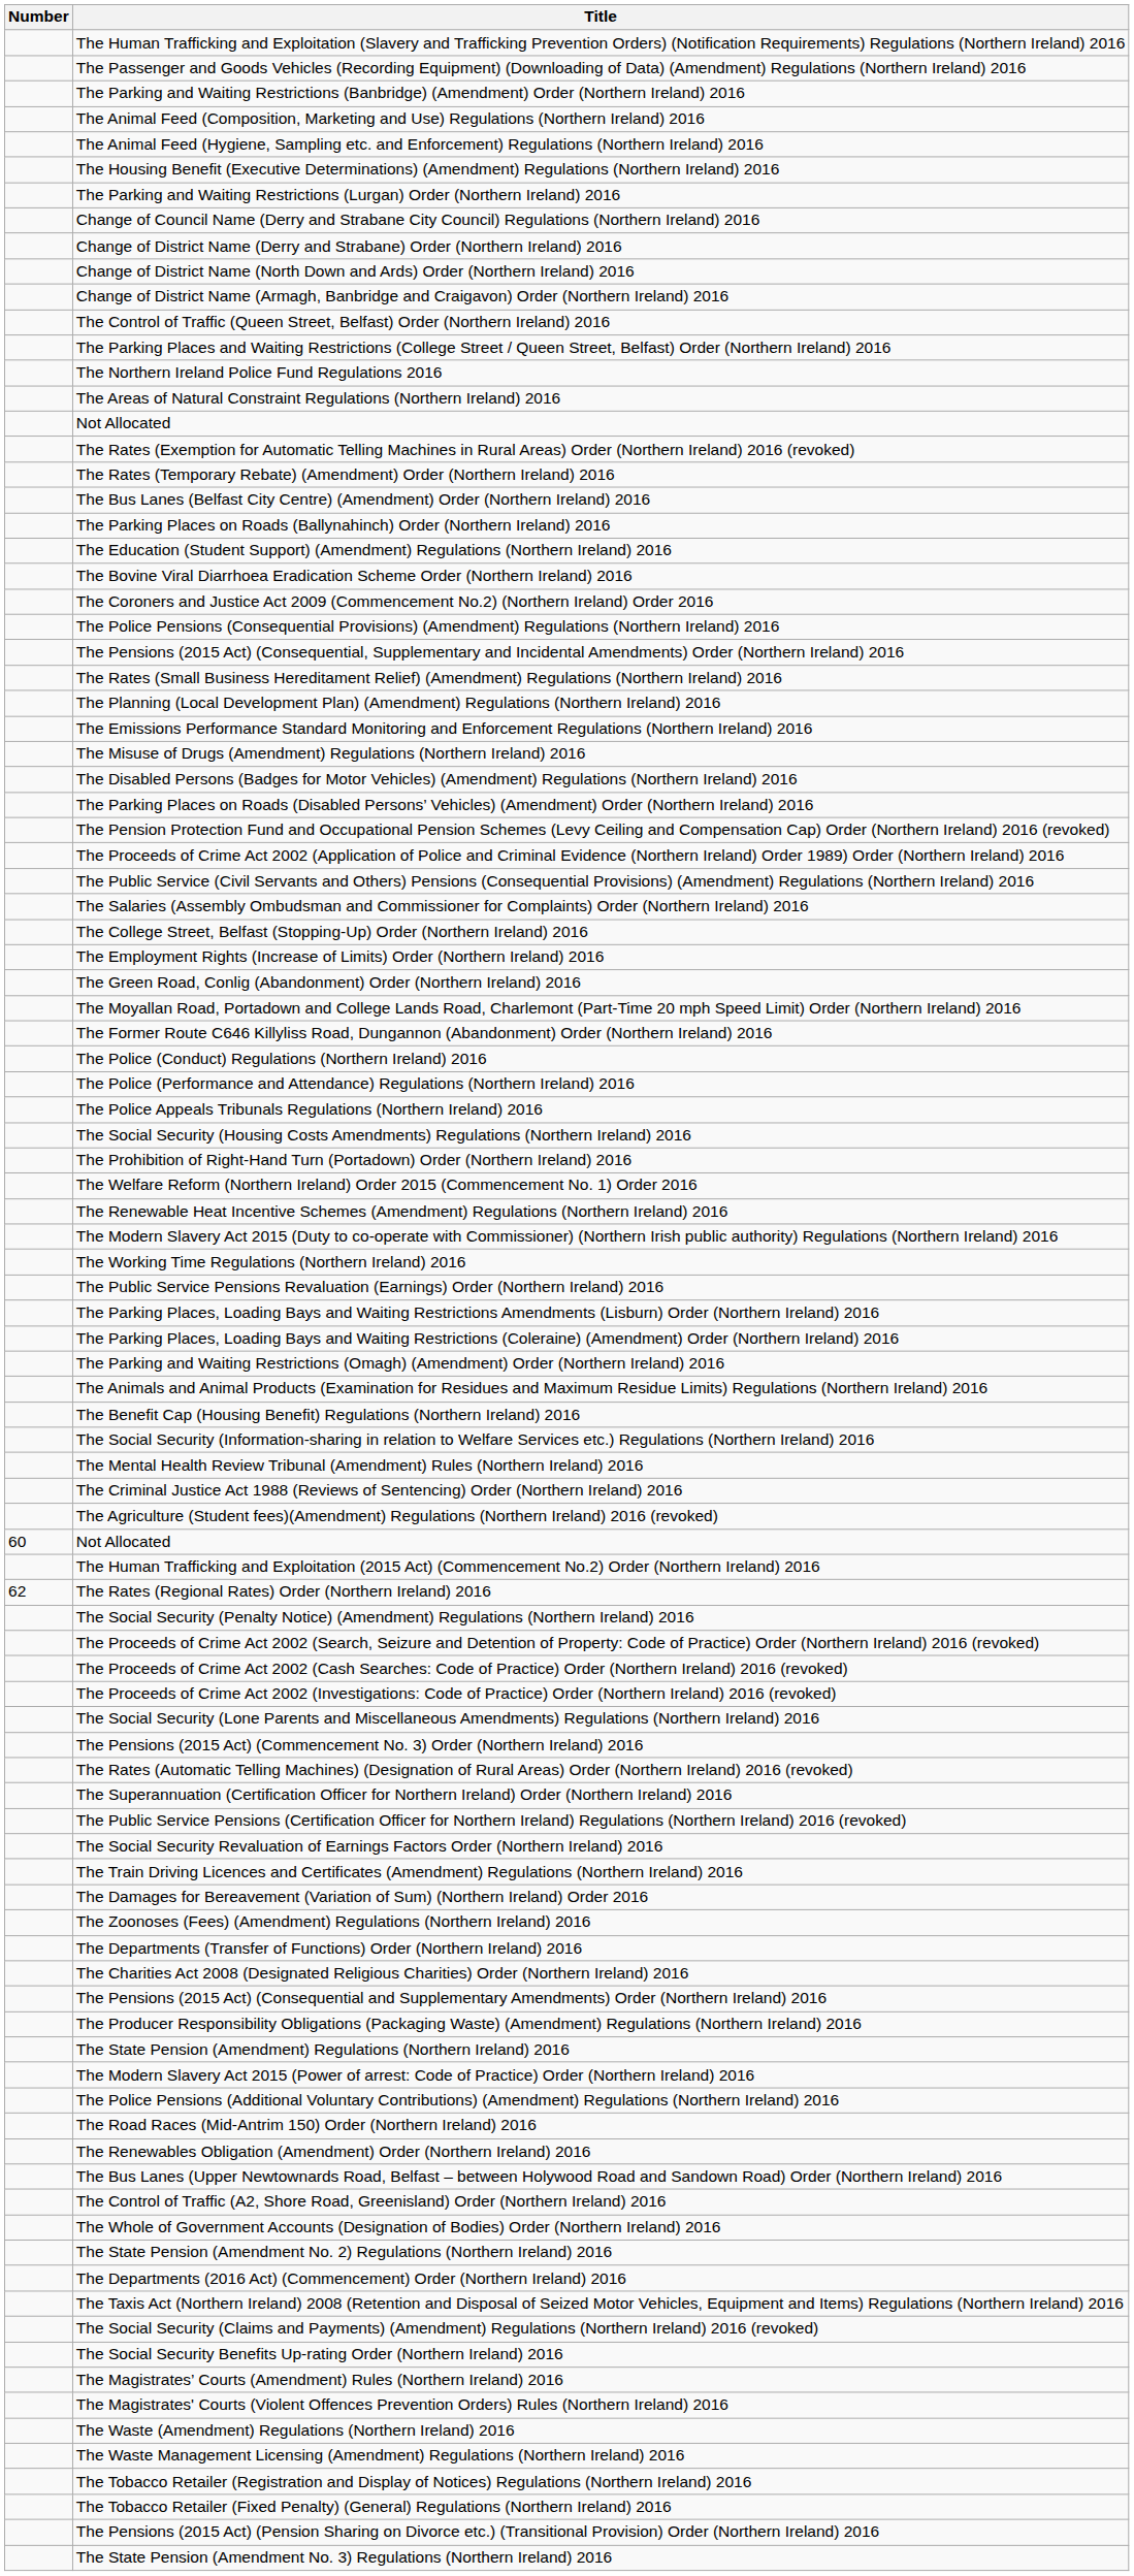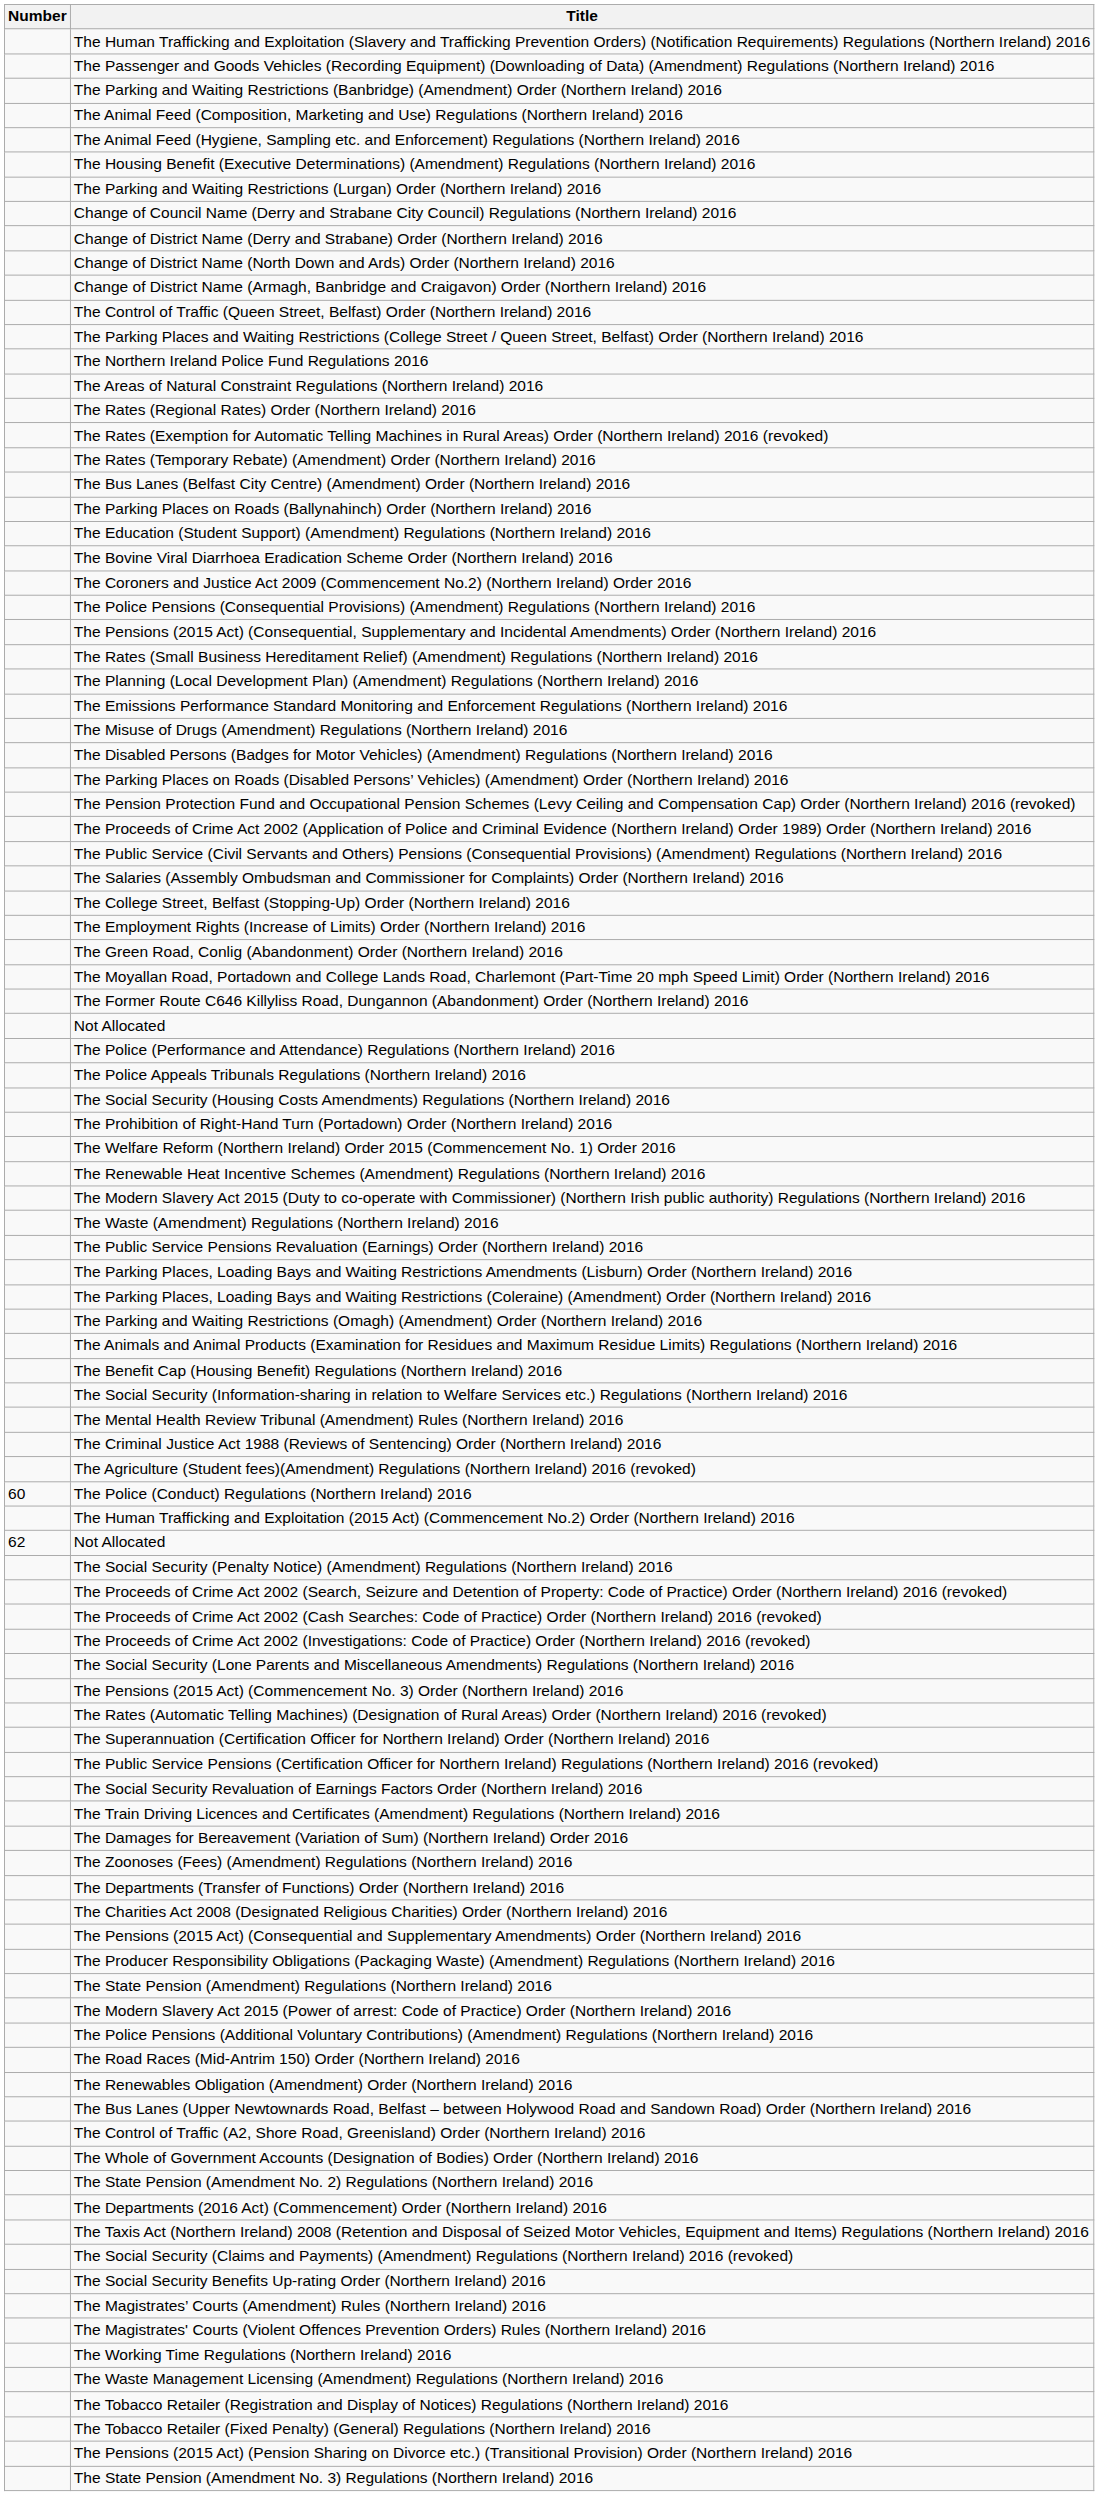row 17 | Title: Not Allocated -> The Rates (Regional Rates) Order (Northern Ireland) 2016
row 42 | Title: The Police (Conduct) Regulations (Northern Ireland) 2016 -> Not Allocated
row 50 | Title: The Working Time Regulations (Northern Ireland) 2016 -> The Waste (Amendment) Regulations (Northern Ireland) 2016
row 61 | Title: Not Allocated -> The Police (Conduct) Regulations (Northern Ireland) 2016
row 63 | Title: The Rates (Regional Rates) Order (Northern Ireland) 2016 -> Not Allocated
row 96 | Title: The Waste (Amendment) Regulations (Northern Ireland) 2016 -> The Working Time Regulations (Northern Ireland) 2016
